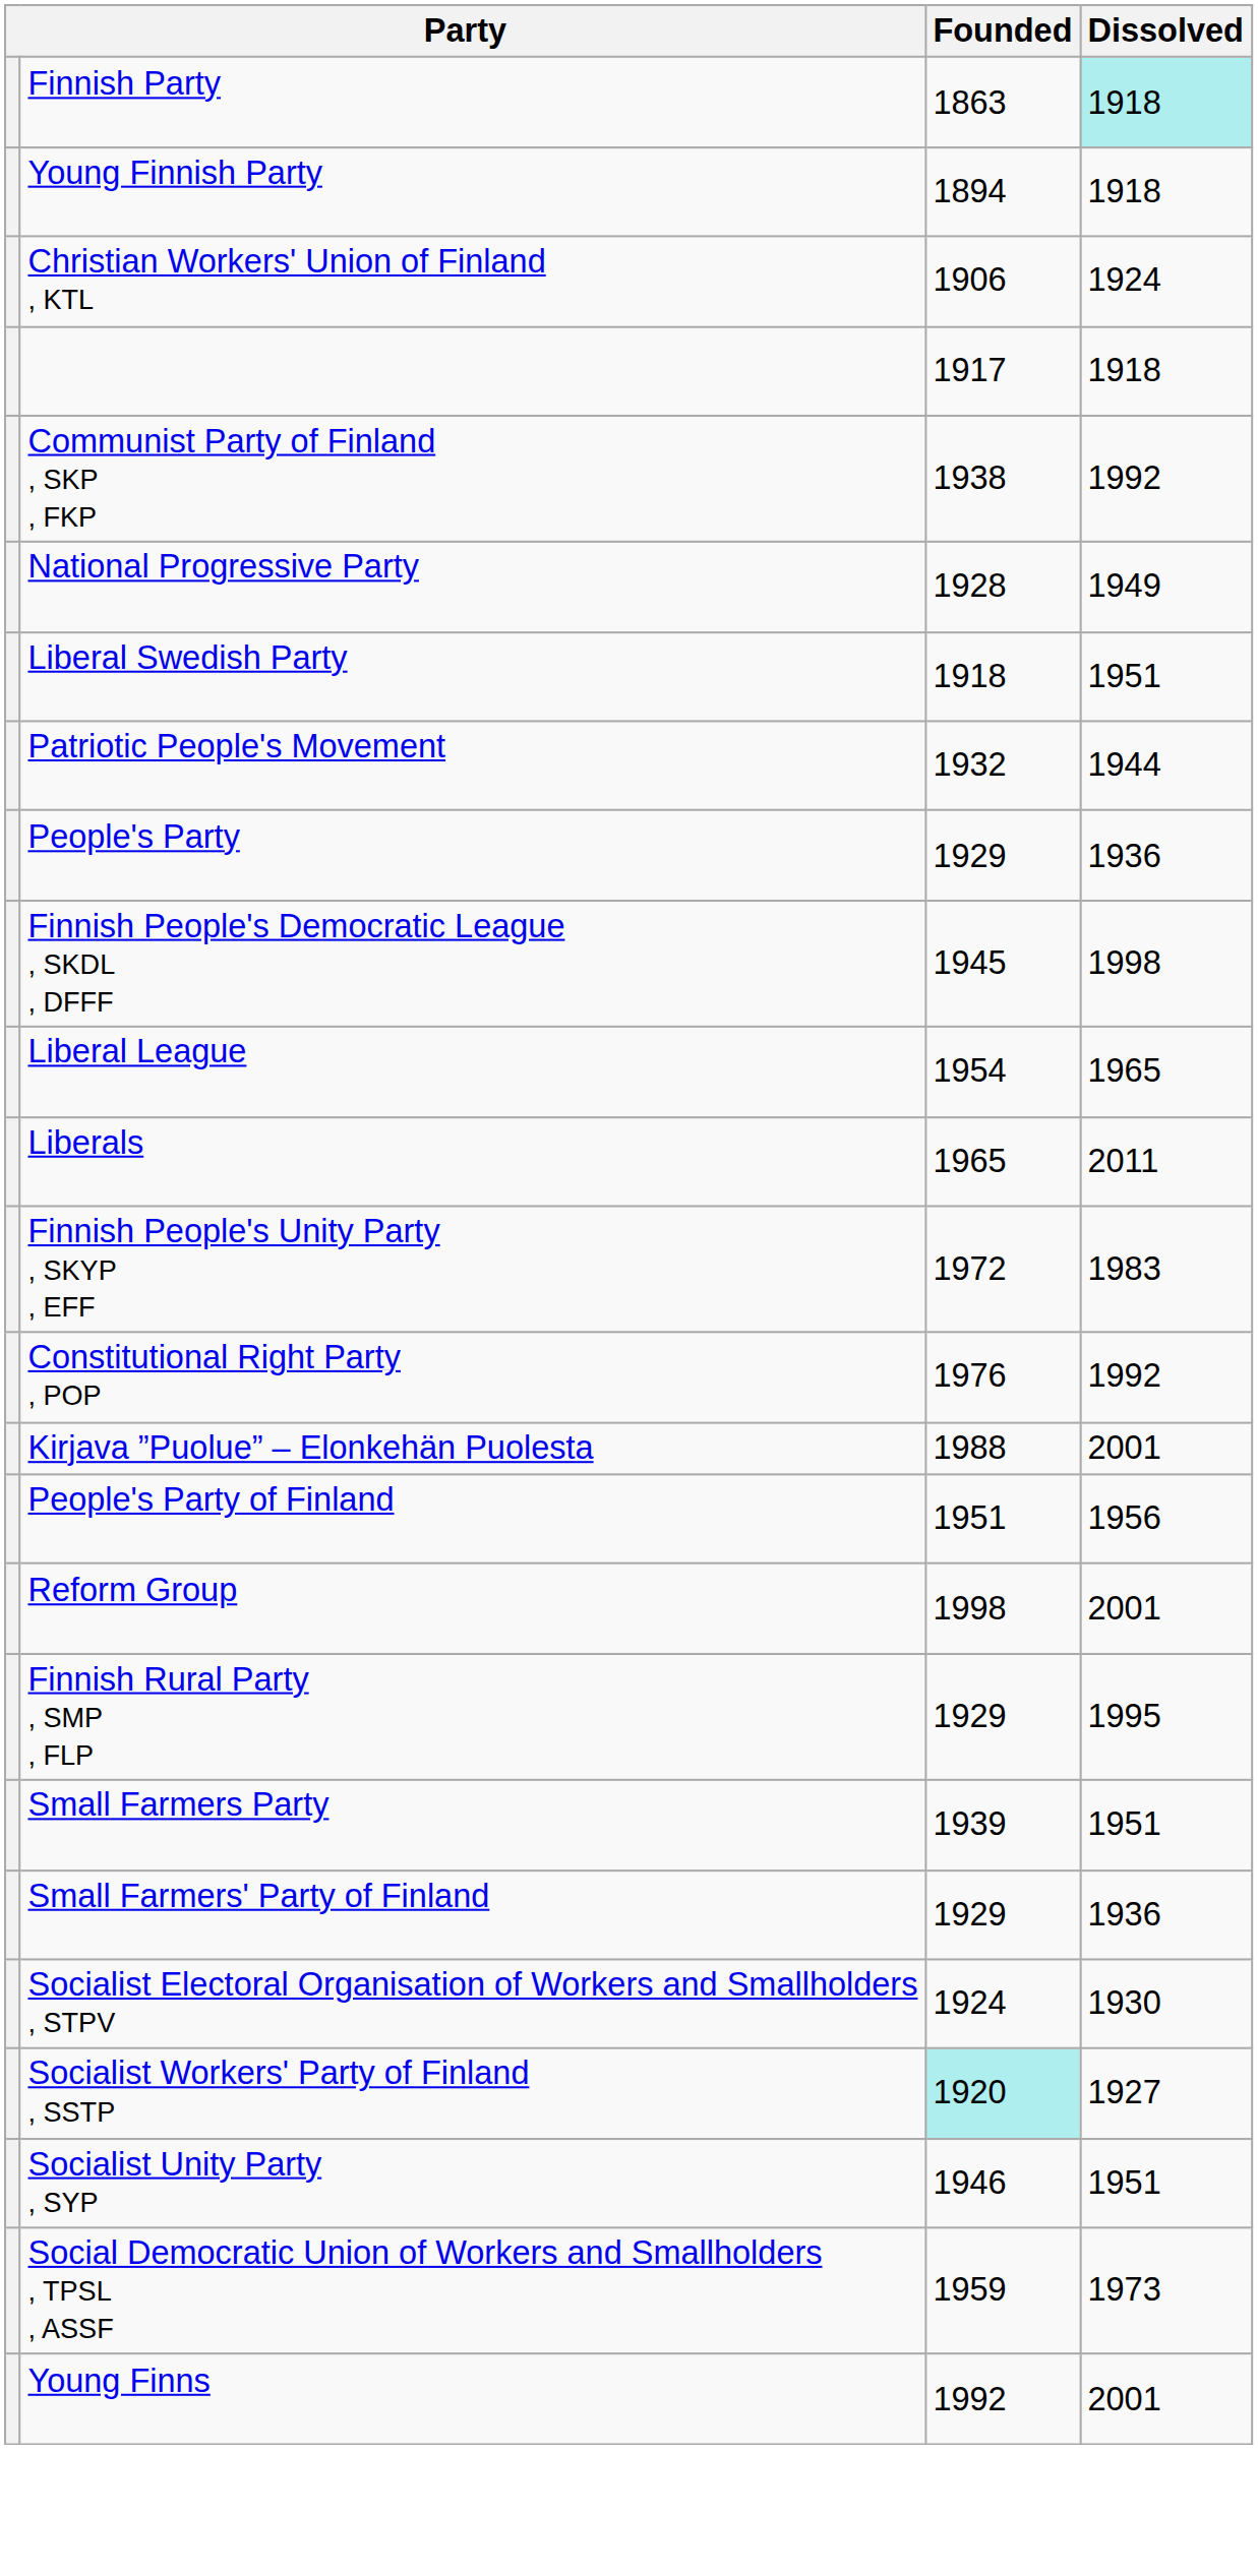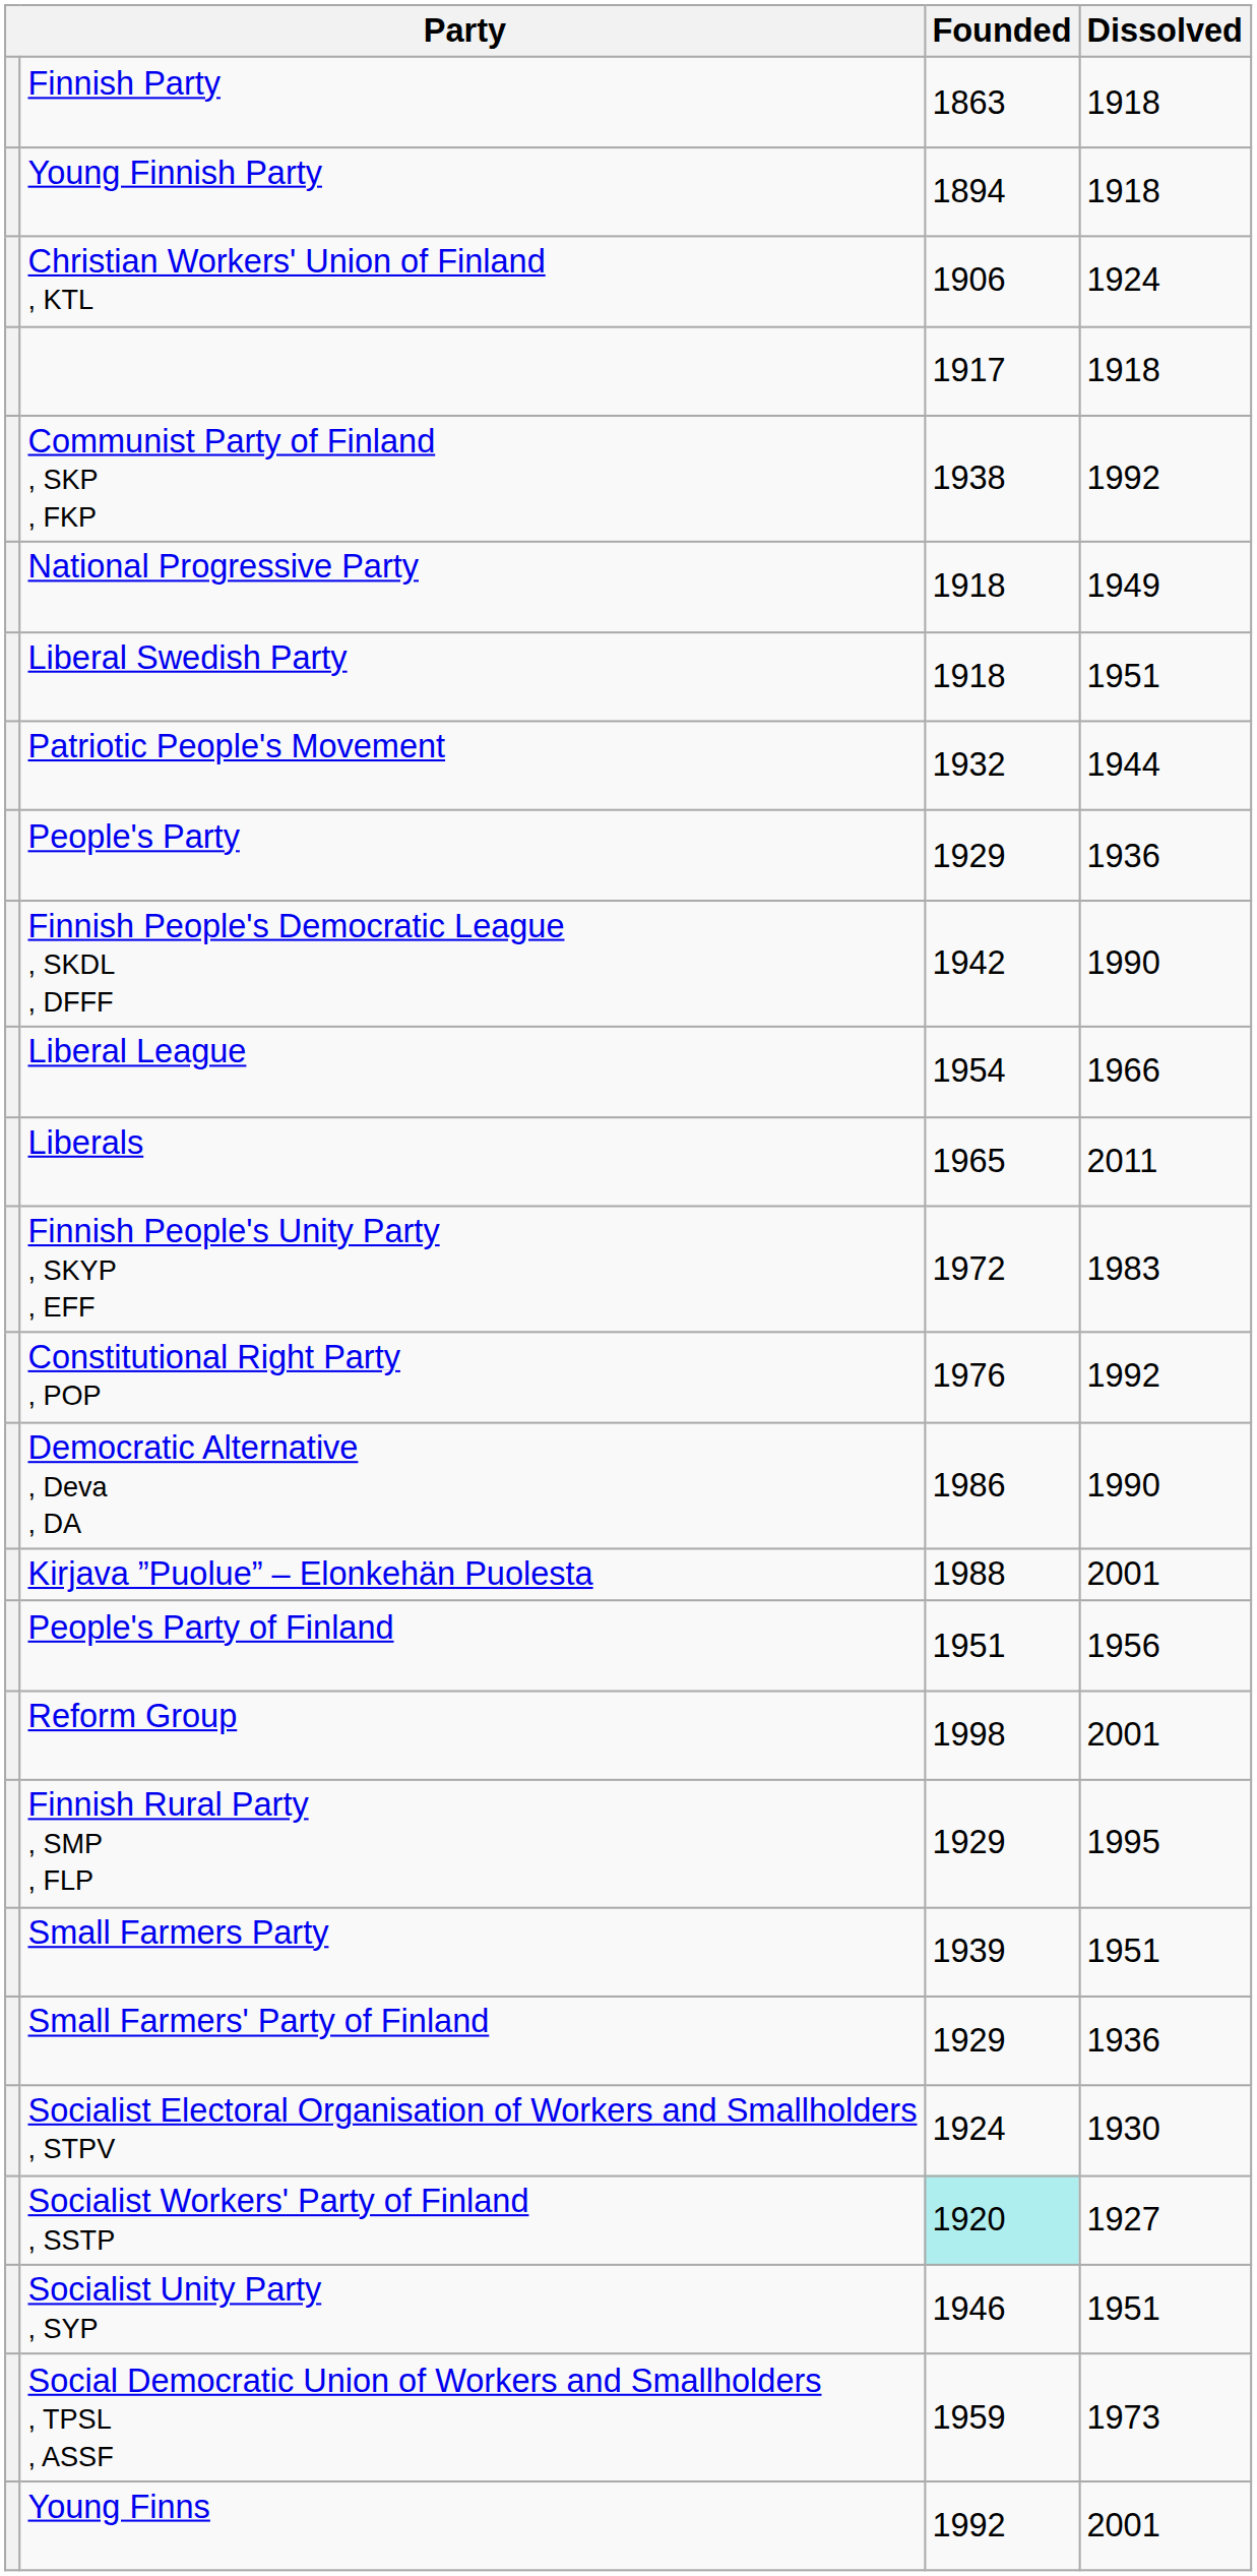Finnish Party | Dissolved: paleturquoise background -> no background
National Progressive Party | Founded: 1928 -> 1918
Finnish People's Democratic League , SKDL , DFFF | Founded: 1945 -> 1942
Finnish People's Democratic League , SKDL , DFFF | Dissolved: 1998 -> 1990
Liberal League | Dissolved: 1965 -> 1966
+ row: Democratic Alternative , Deva , DA | 1986 | 1990
